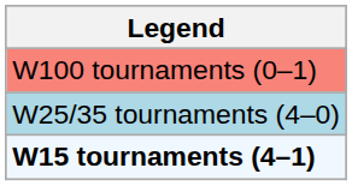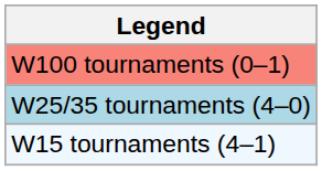row 4 | column 1: bold -> normal
